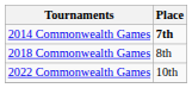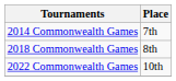2014 Commonwealth Games | Place: bold -> normal
